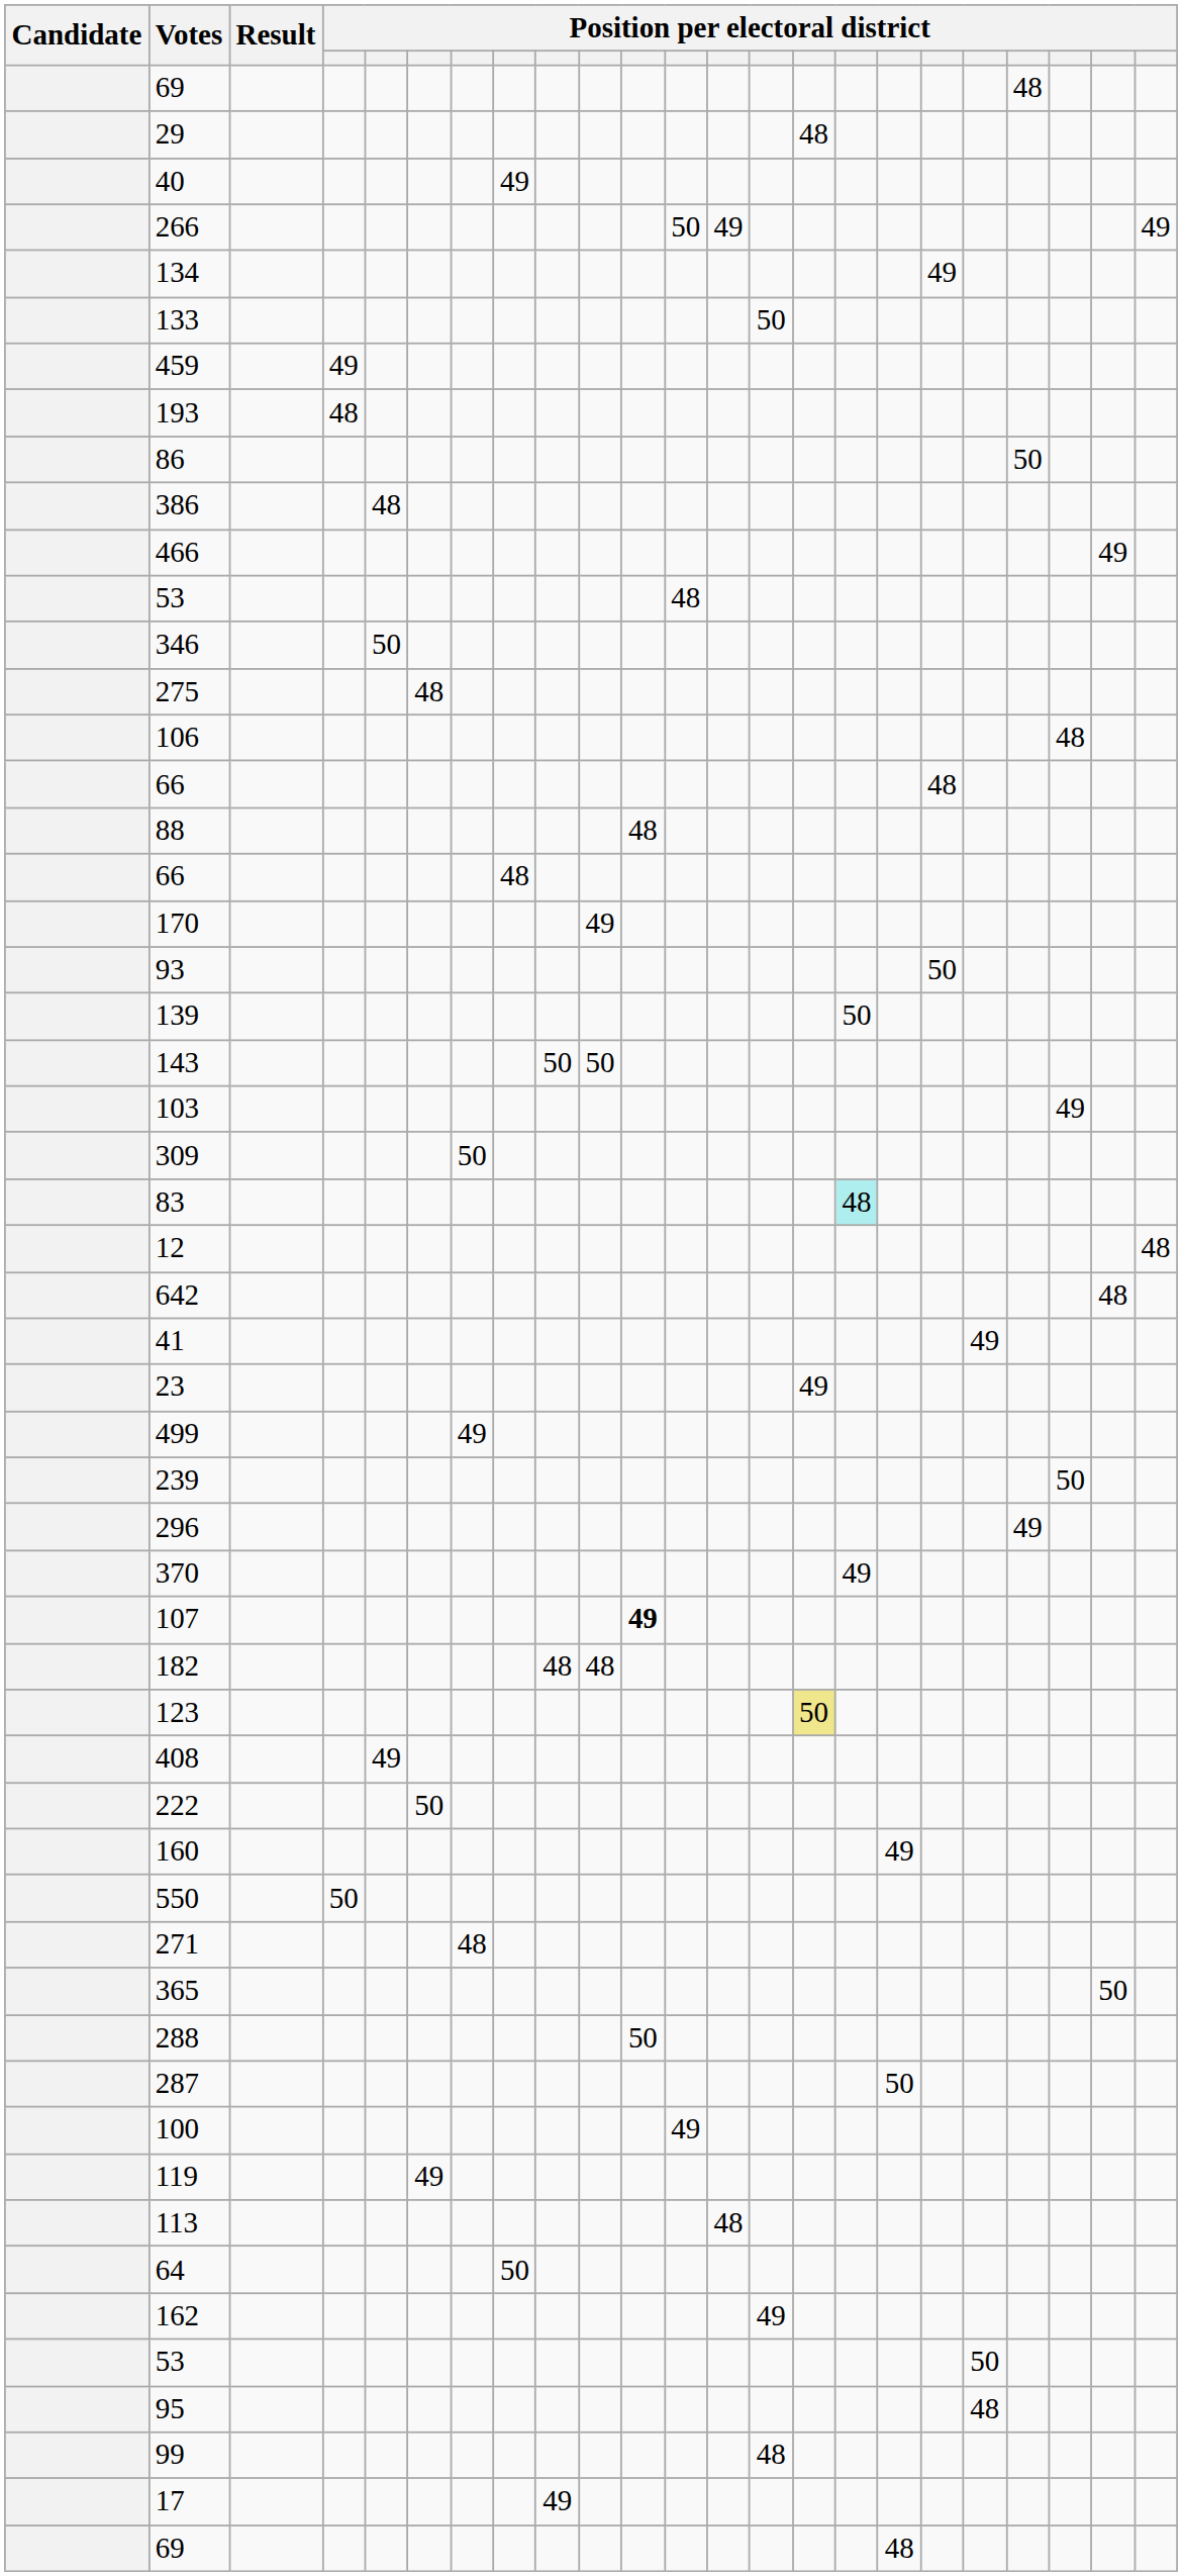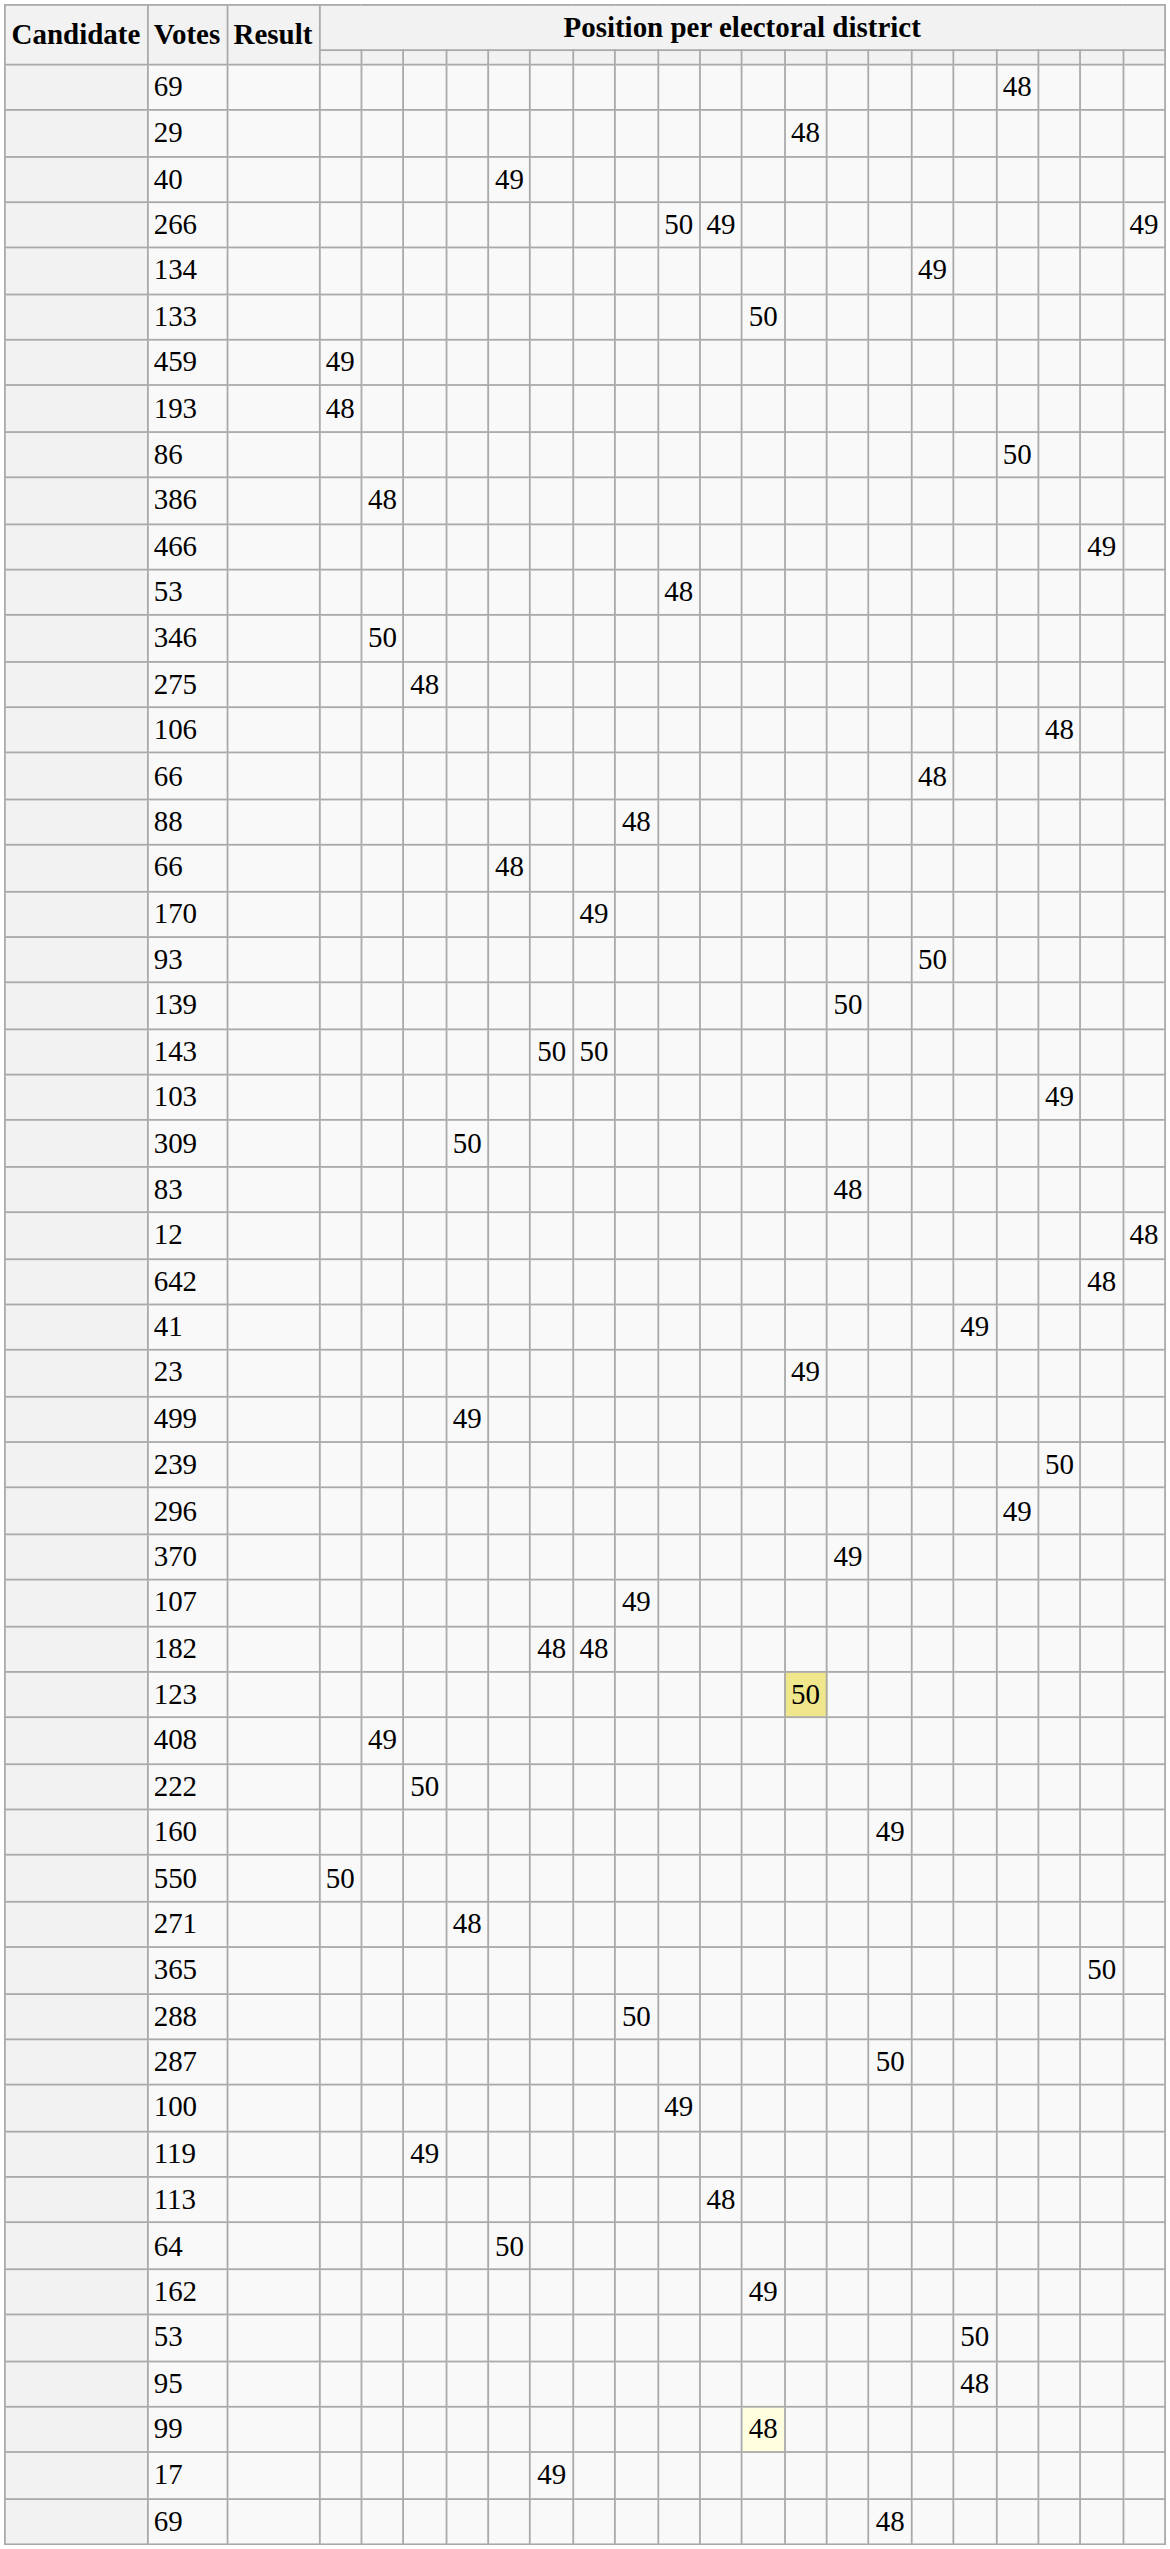83 | column 16: paleturquoise background -> no background
107 | column 11: bold -> normal
99 | column 14: no background -> lightyellow background
